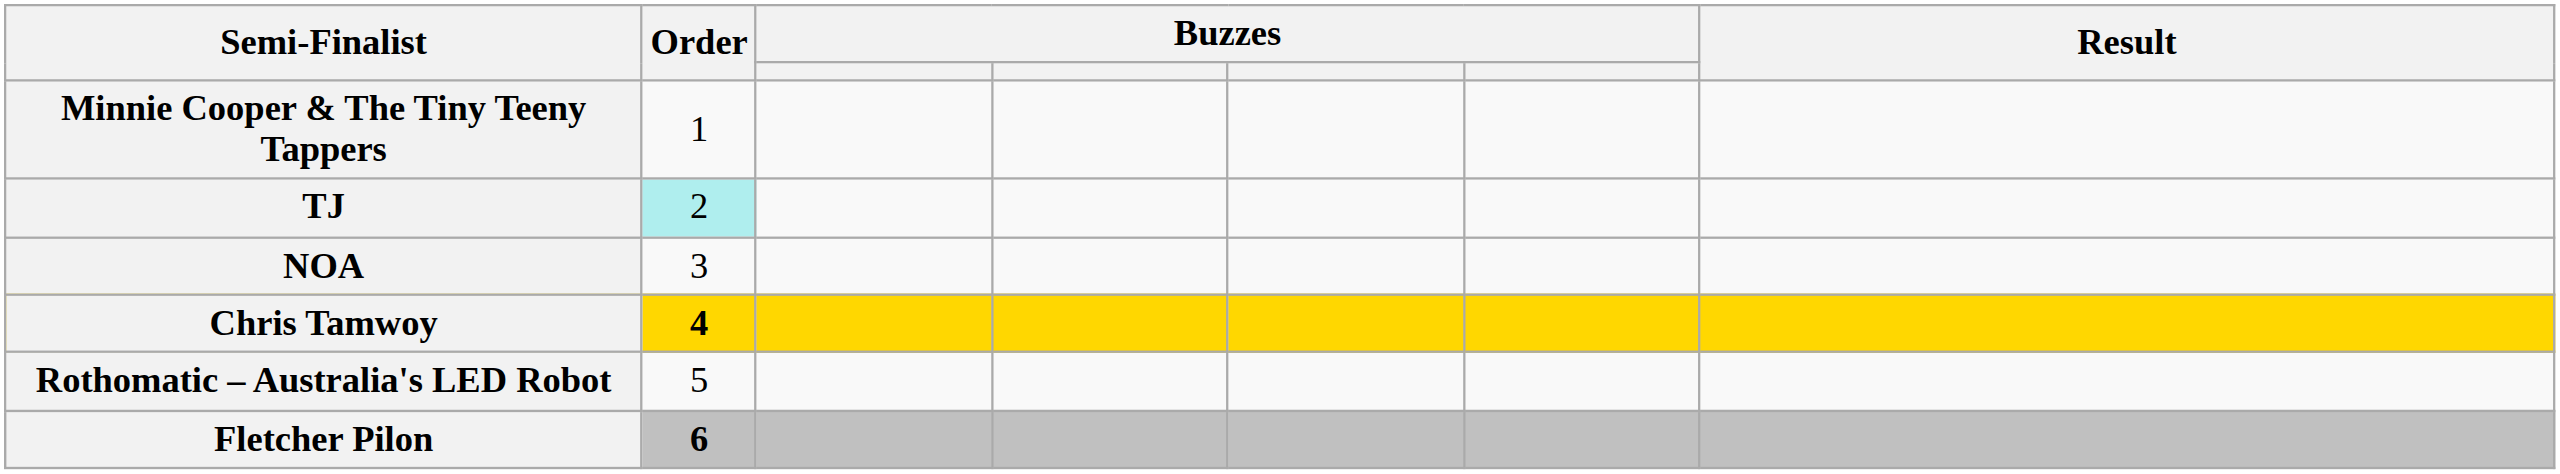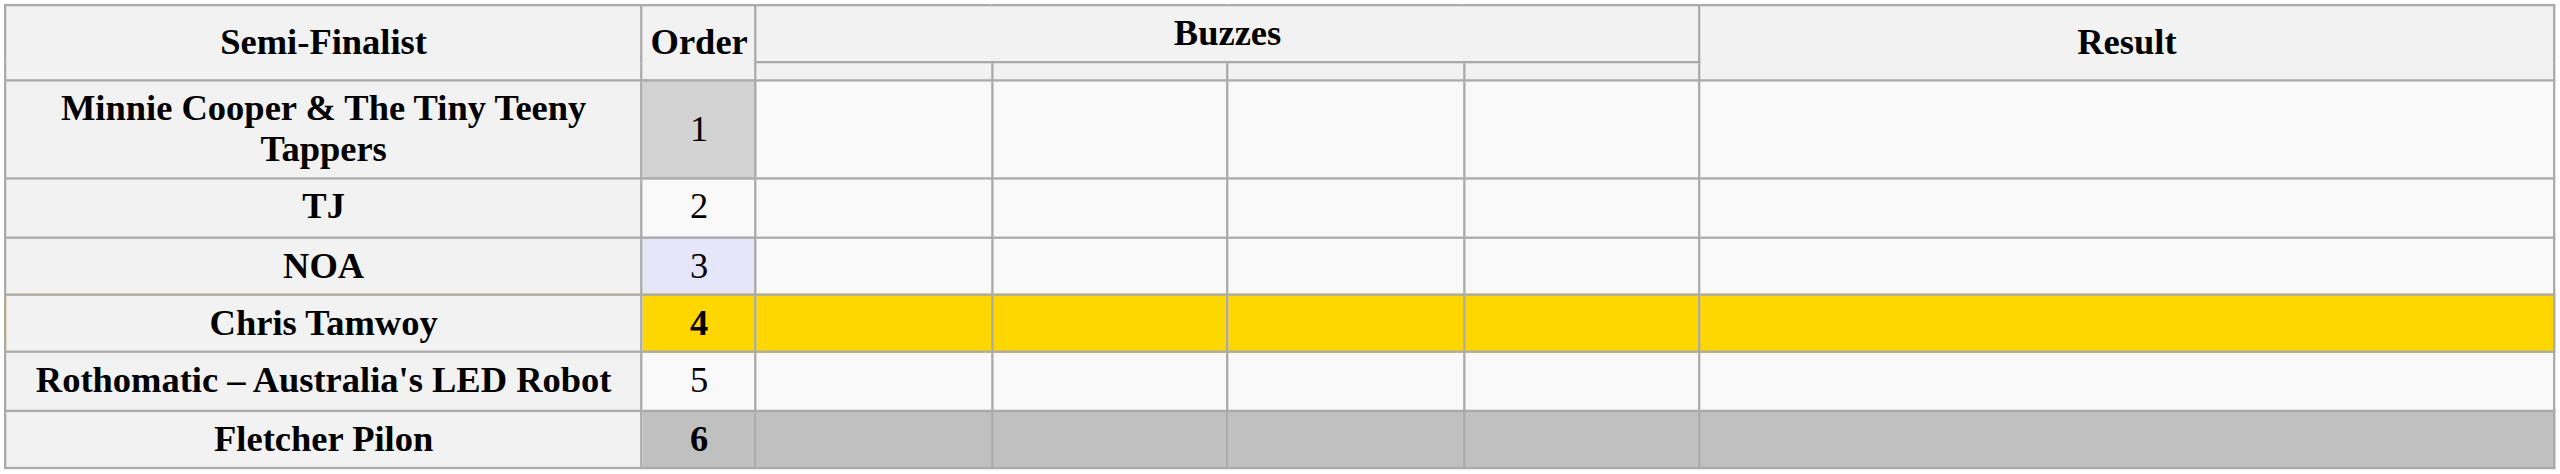Minnie Cooper & The Tiny Teeny Tappers | Order: no background -> lightgrey background
TJ | Order: paleturquoise background -> no background
NOA | Order: no background -> lavender background
